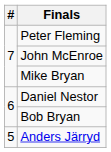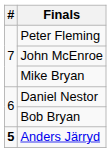Anders Järryd | #: normal -> bold
